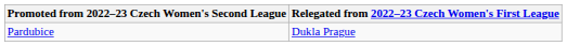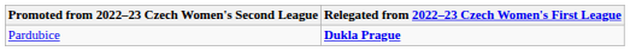Pardubice | Relegated from 2022–23 Czech Women's First League: normal -> bold
